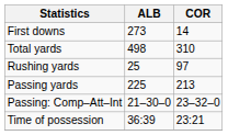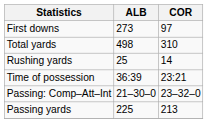First downs | COR: 14 -> 97
Rushing yards | COR: 97 -> 14
rows swapped: Passing yards <-> Time of possession
